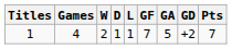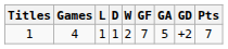columns swapped: W <-> L
